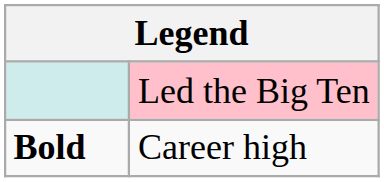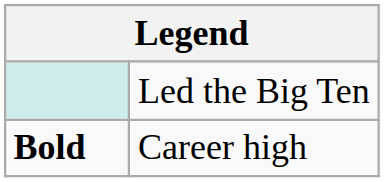row 2 | column 2: pink background -> no background
